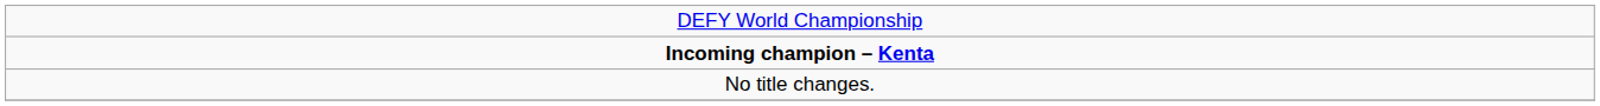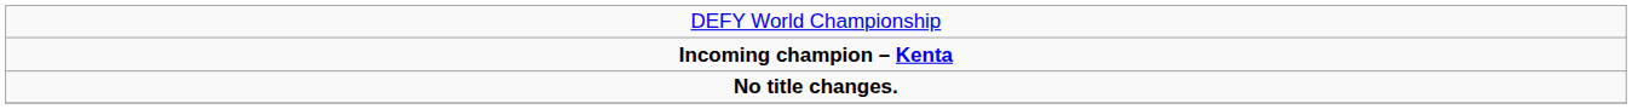No title changes. | column 1: normal -> bold
